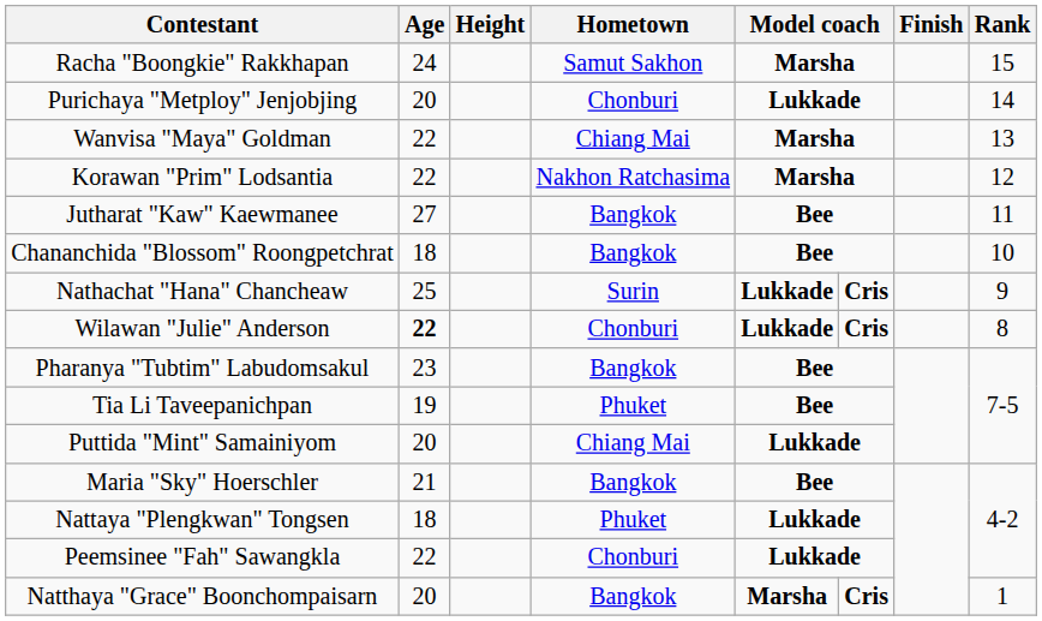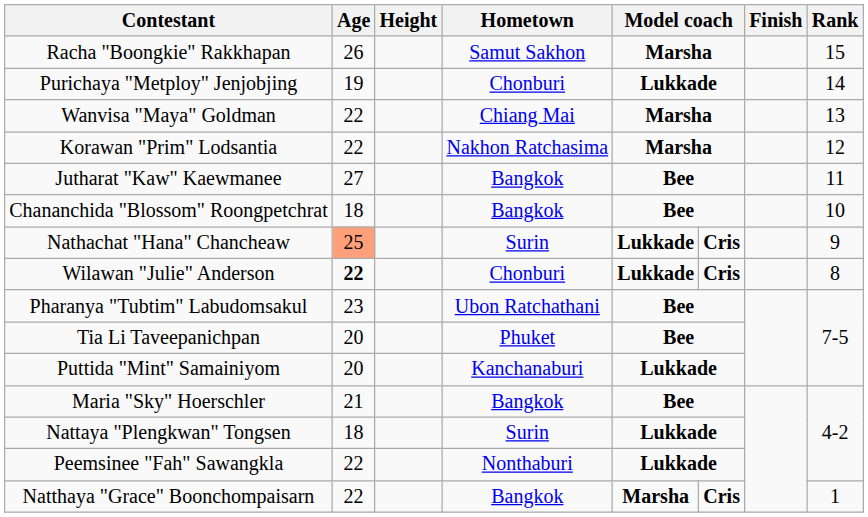Racha "Boongkie" Rakkhapan | Age: 24 -> 26
Purichaya "Metploy" Jenjobjing | Age: 20 -> 19
Nathachat "Hana" Chancheaw | Age: no background -> lightsalmon background
Pharanya "Tubtim" Labudomsakul | Hometown: Bangkok -> Ubon Ratchathani
Tia Li Taveepanichpan | Age: 19 -> 20
Puttida "Mint" Samainiyom | Hometown: Chiang Mai -> Kanchanaburi
Nattaya "Plengkwan" Tongsen | Hometown: Phuket -> Surin
Peemsinee "Fah" Sawangkla | Hometown: Chonburi -> Nonthaburi
Natthaya "Grace" Boonchompaisarn | Age: 20 -> 22
